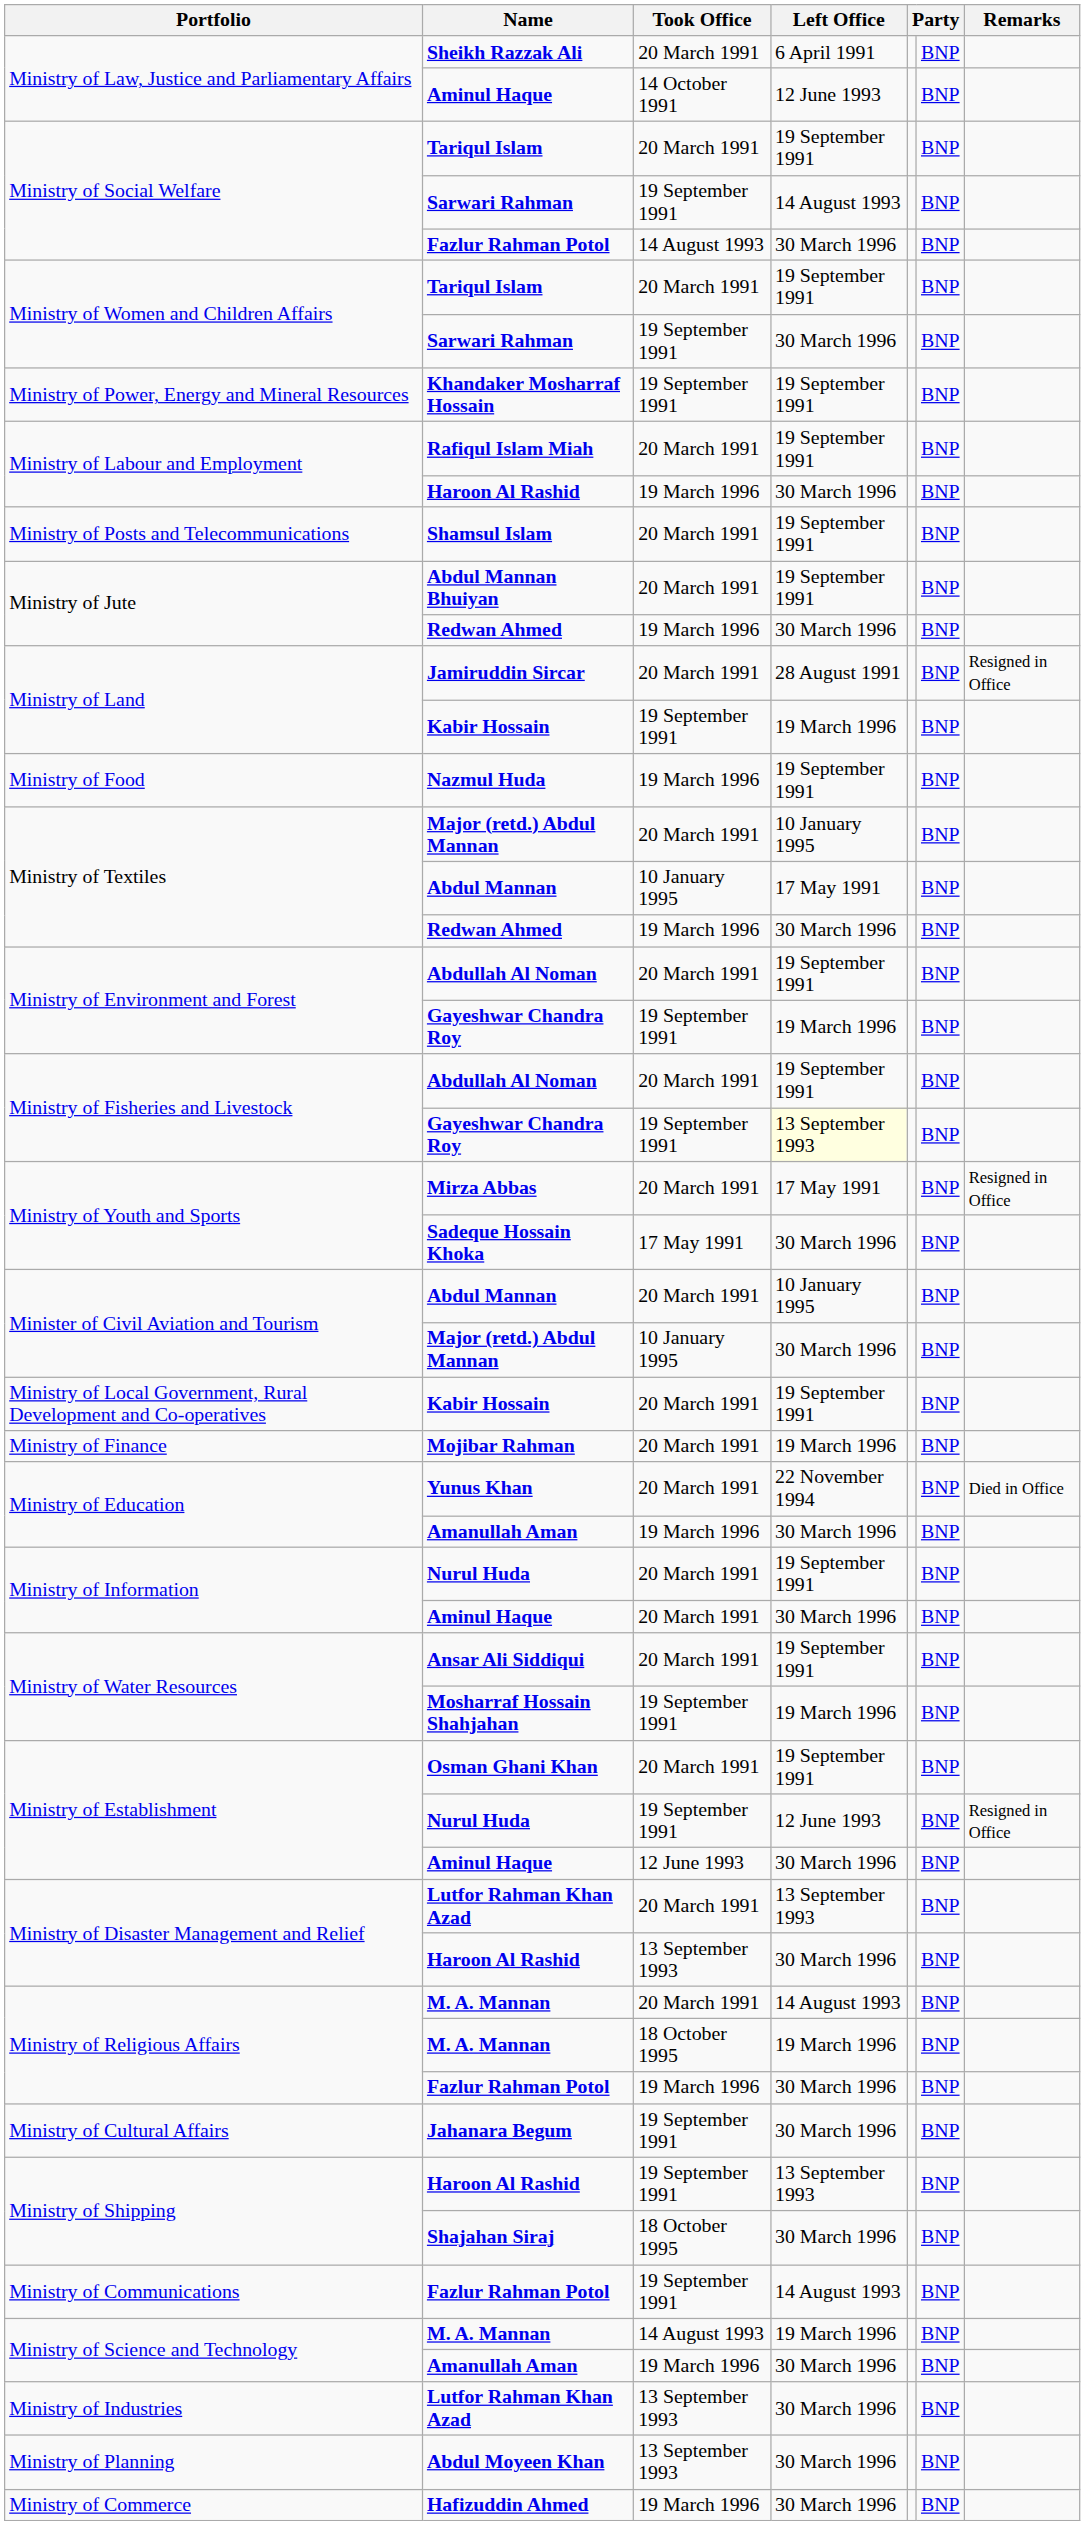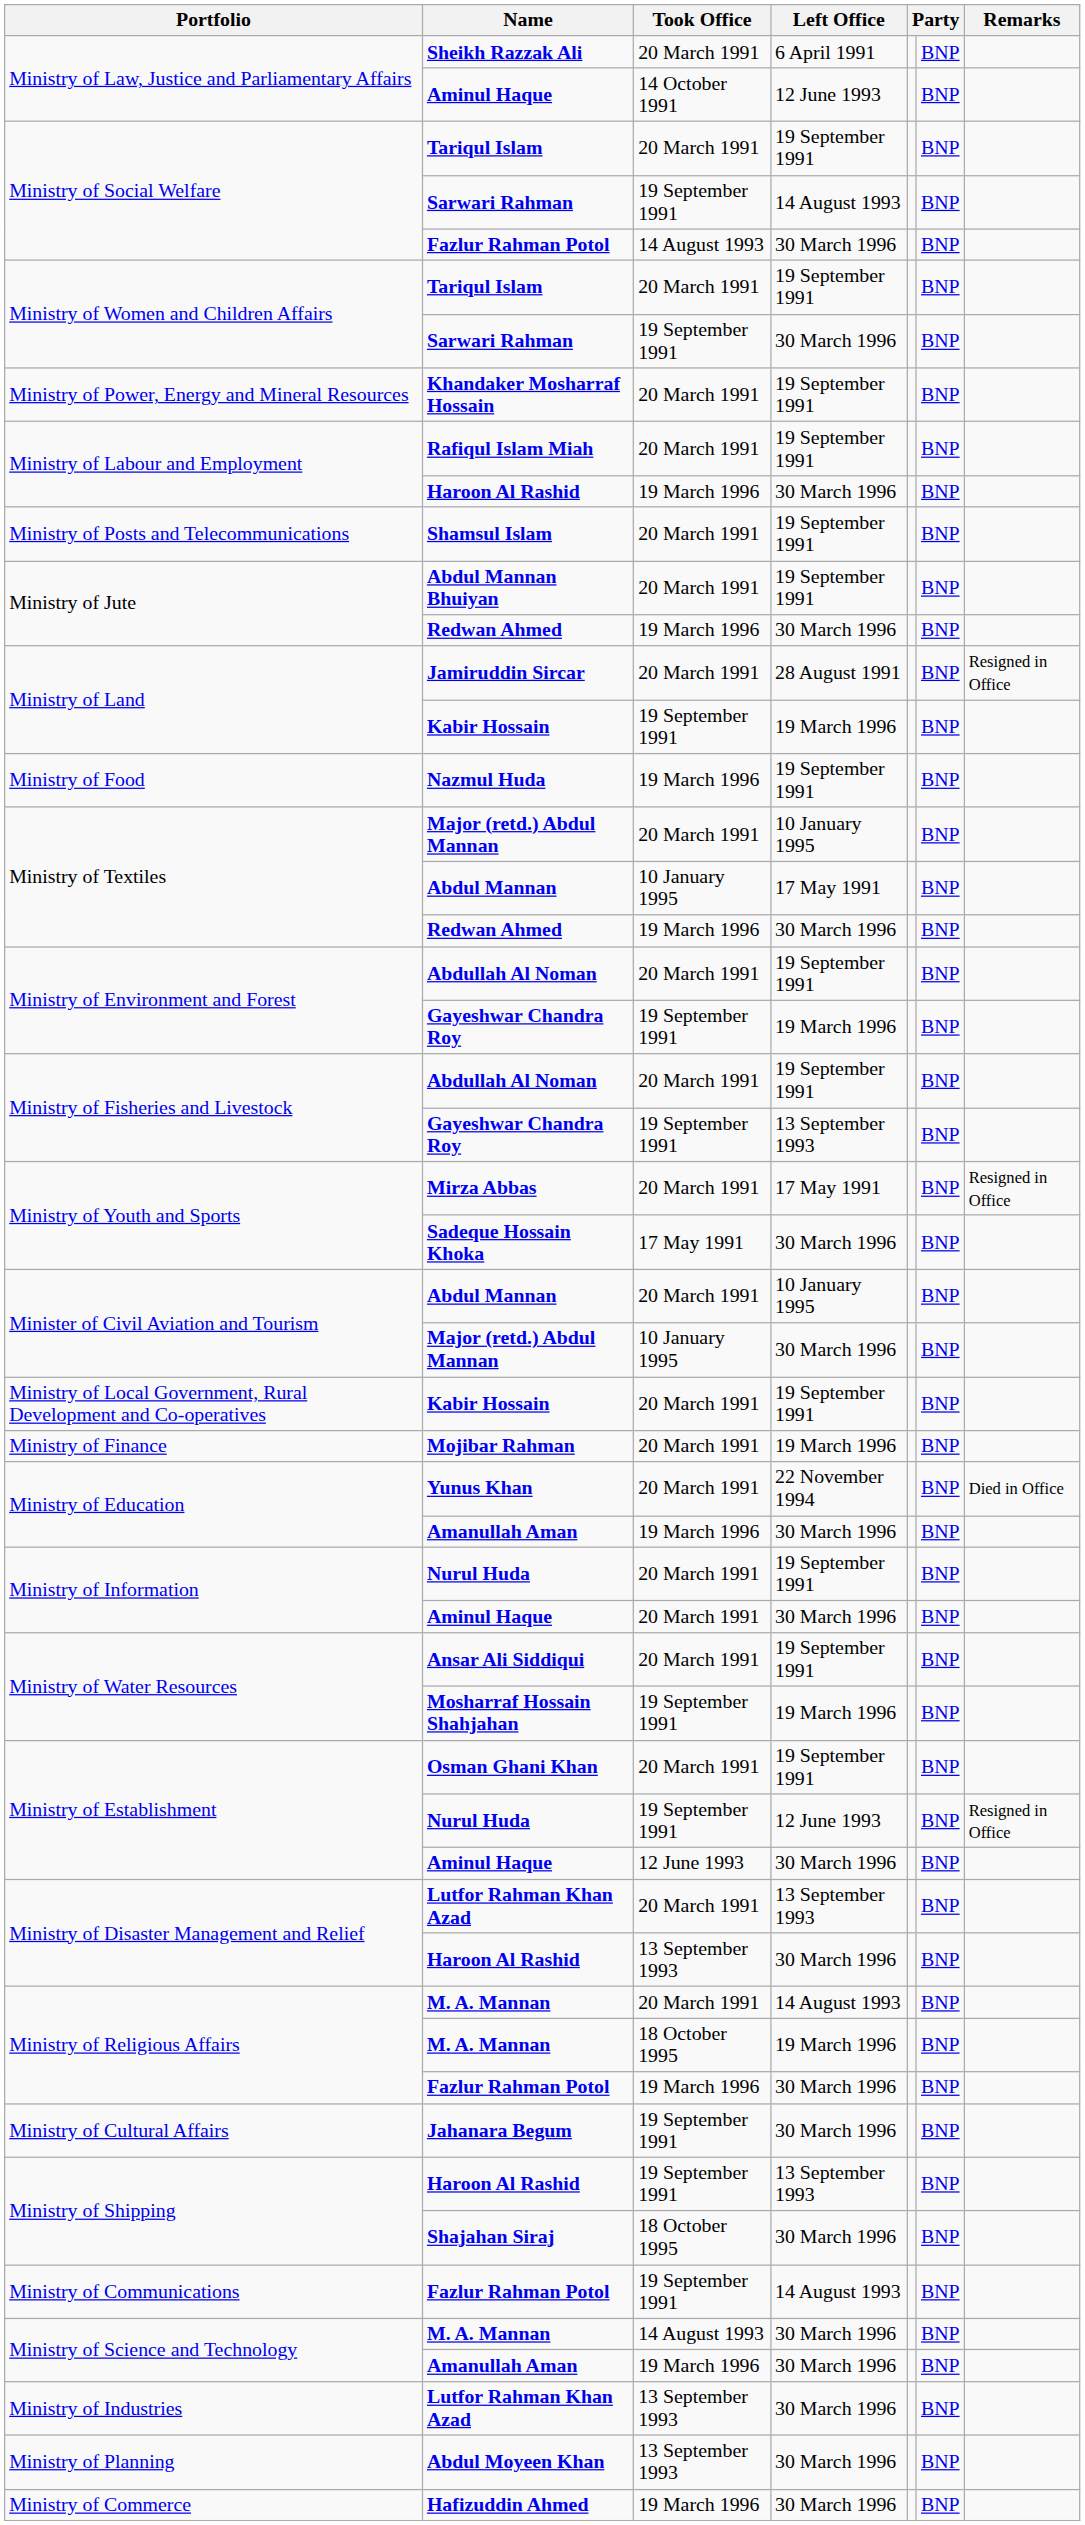Khandaker Mosharraf Hossain | Took Office: 19 September 1991 -> 20 March 1991
Ministry of Fisheries and Livestock / Gayeshwar Chandra Roy | Left Office: lightyellow background -> no background
Ministry of Science and Technology / M. A. Mannan | Left Office: 19 March 1996 -> 30 March 1996
